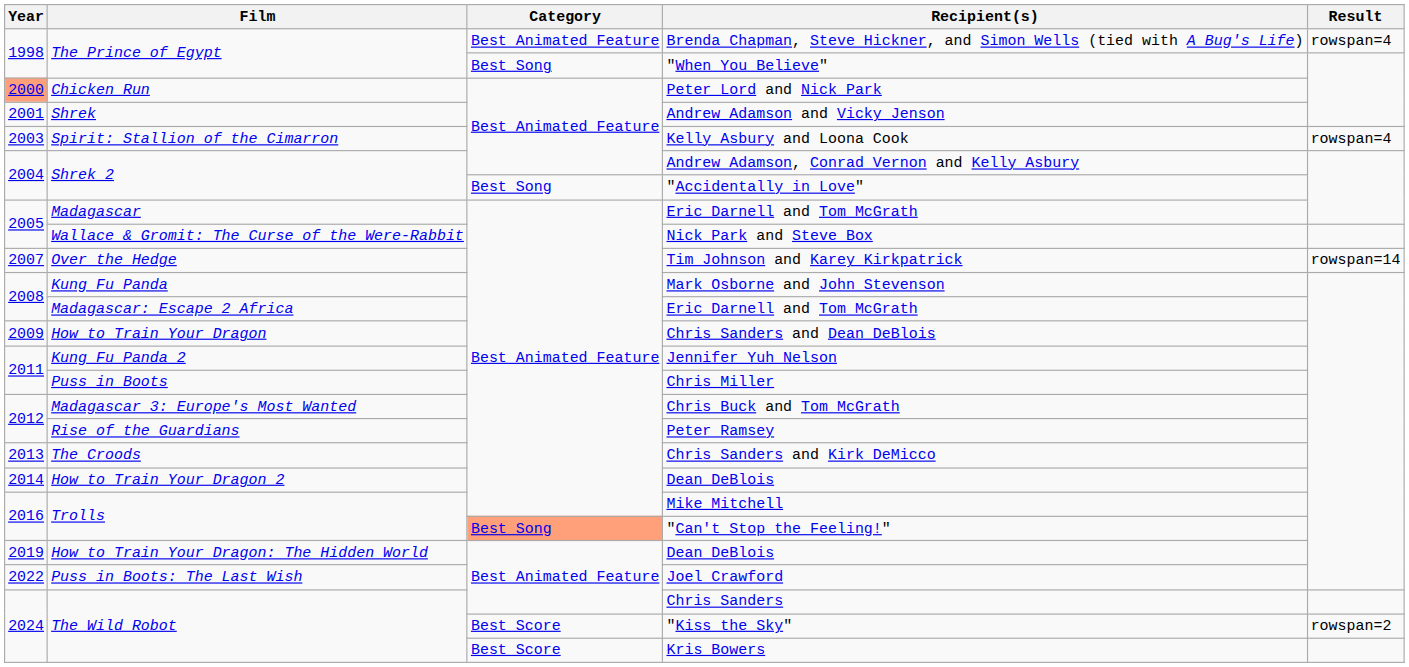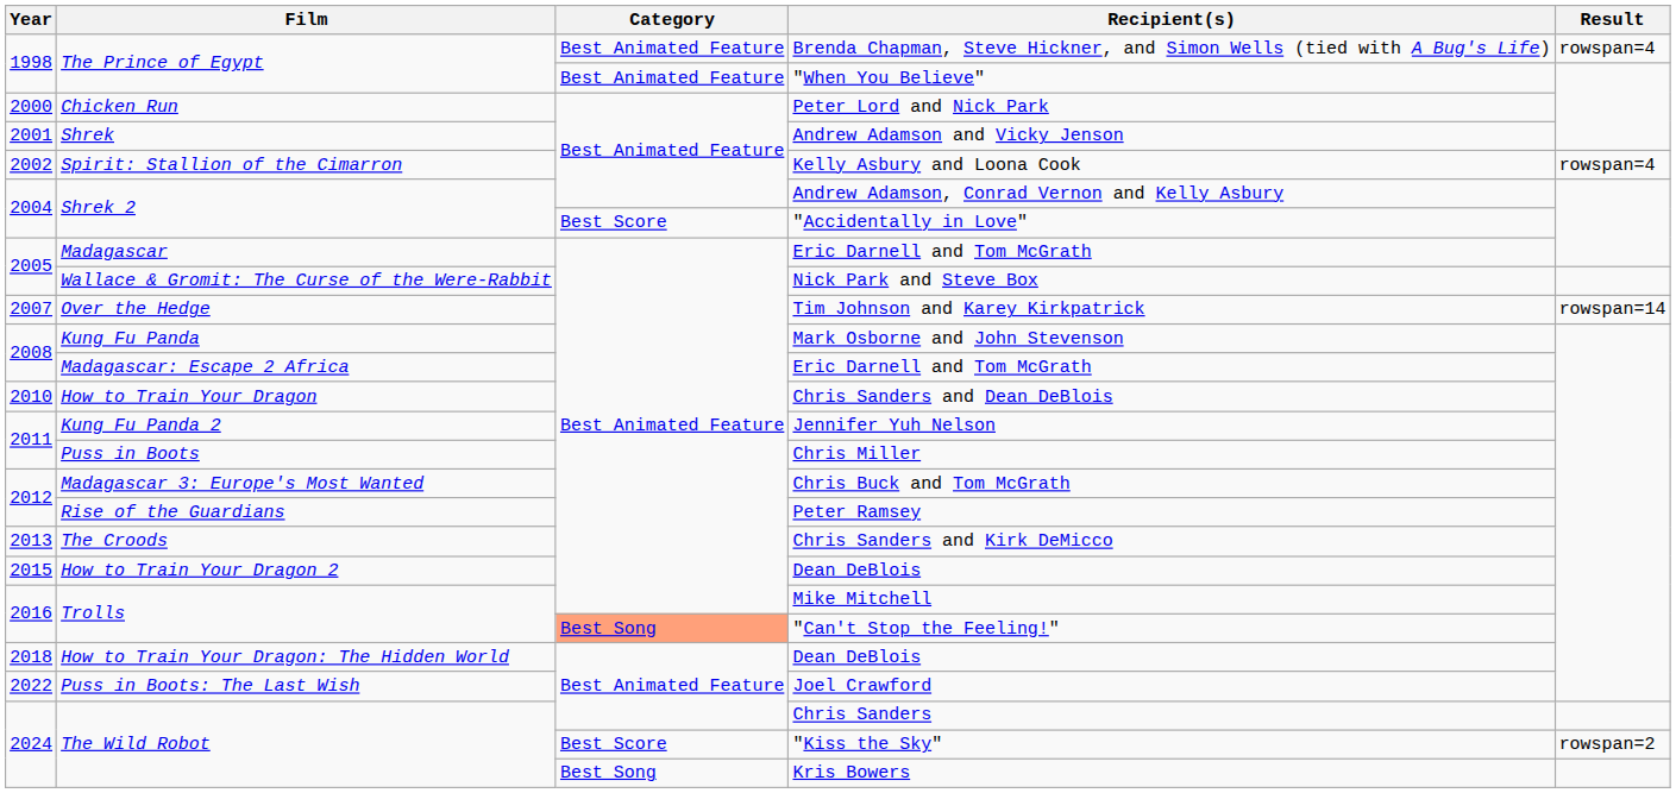"When You Believe" | Category: Best Song -> Best Animated Feature
Peter Lord and Nick Park | Year: lightsalmon background -> no background
Kelly Asbury and Loona Cook | Year: 2003 -> 2002
"Accidentally in Love" | Category: Best Song -> Best Score
Chris Sanders and Dean DeBlois | Year: 2009 -> 2010
How to Train Your Dragon 2 / Dean DeBlois | Year: 2014 -> 2015
How to Train Your Dragon: The Hidden World / Dean DeBlois | Year: 2019 -> 2018
Kris Bowers | Category: Best Score -> Best Song
